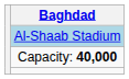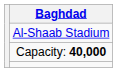Al-Shaab Stadium | Baghdad: lightblue background -> no background
